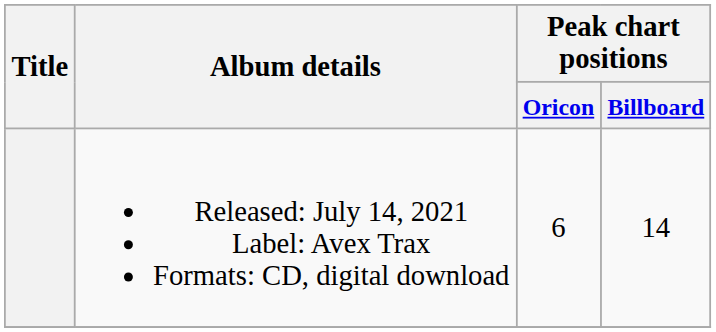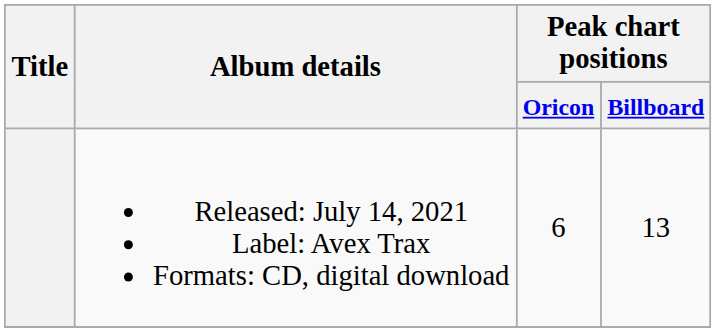row 3 | Peak chart positions / Billboard: 14 -> 13
